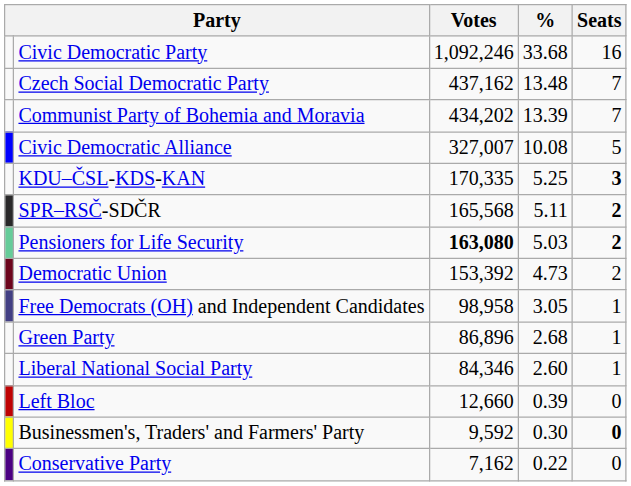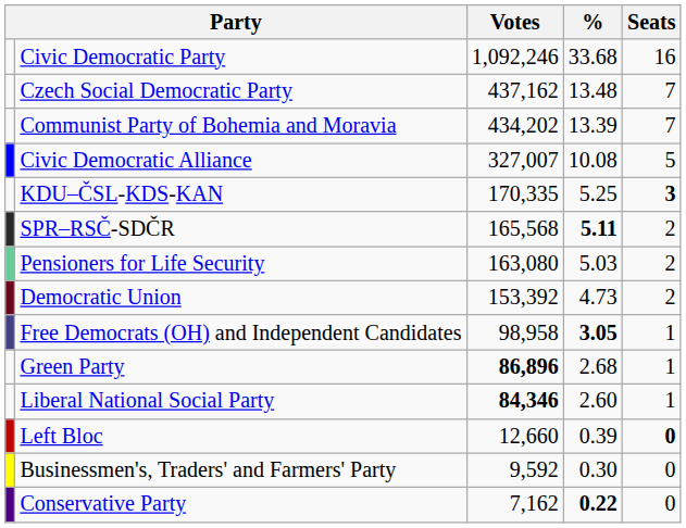SPR–RSČ-SDČR | %: normal -> bold
SPR–RSČ-SDČR | Seats: bold -> normal
Pensioners for Life Security | Votes: bold -> normal
Pensioners for Life Security | Seats: bold -> normal
Free Democrats (OH) and Independent Candidates | %: normal -> bold
Green Party | Votes: normal -> bold
Liberal National Social Party | Votes: normal -> bold
Left Bloc | Seats: normal -> bold
Businessmen's, Traders' and Farmers' Party | Seats: bold -> normal
Conservative Party | %: normal -> bold
